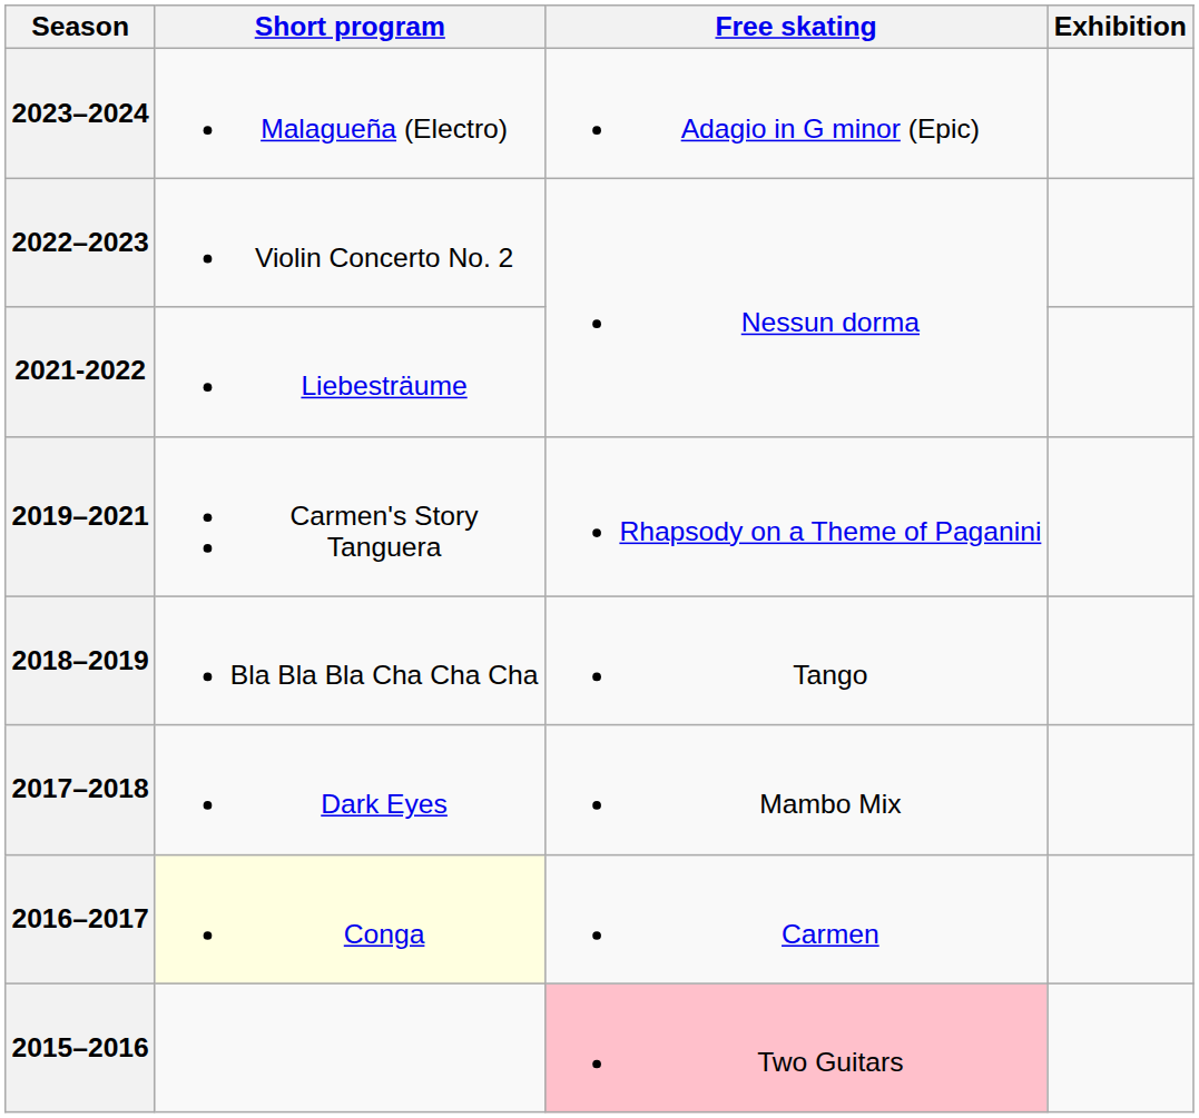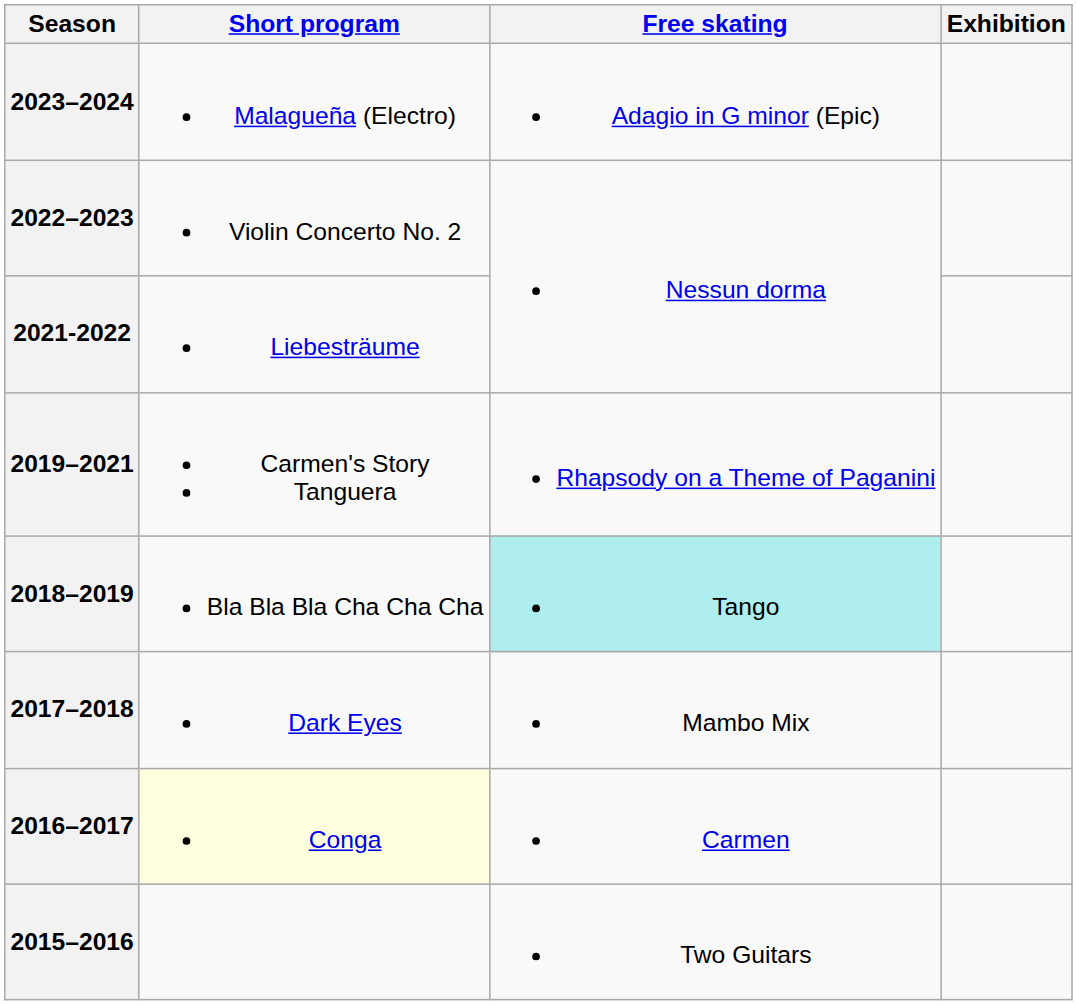2018–2019 | Free skating: no background -> paleturquoise background
2015–2016 | Free skating: pink background -> no background
